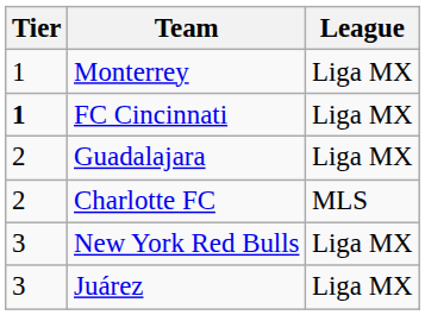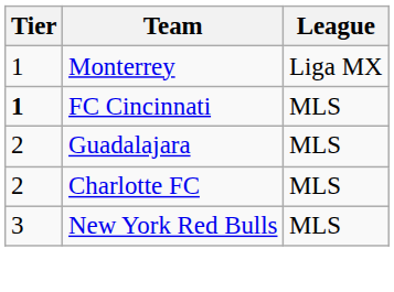FC Cincinnati | League: Liga MX -> MLS
Guadalajara | League: Liga MX -> MLS
New York Red Bulls | League: Liga MX -> MLS
- row: 3 | Juárez | Liga MX
